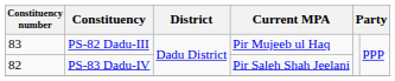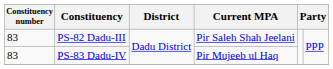PS-82 Dadu-III | Current MPA: Pir Mujeeb ul Haq -> Pir Saleh Shah Jeelani
PS-83 Dadu-IV | Constituency number: 82 -> 83
PS-83 Dadu-IV | Current MPA: Pir Saleh Shah Jeelani -> Pir Mujeeb ul Haq
